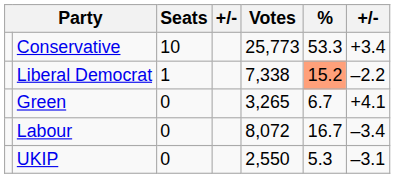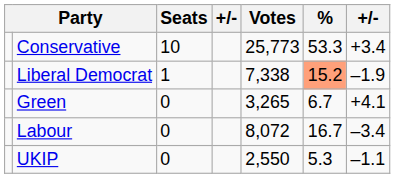Liberal Democrat | column 7: –2.2 -> –1.9
UKIP | column 7: –3.1 -> –1.1
